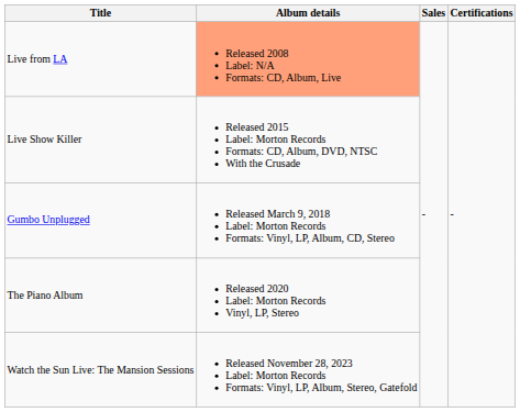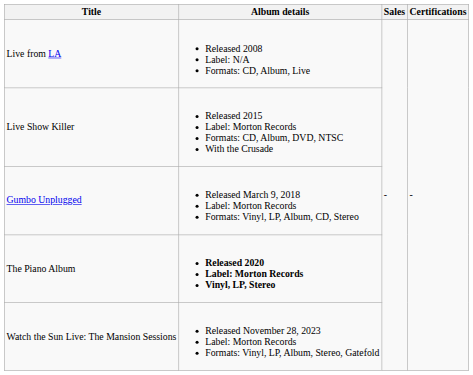Live from LA | Album details: lightsalmon background -> no background
The Piano Album | Album details: normal -> bold
